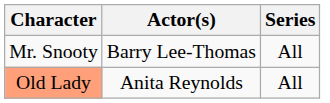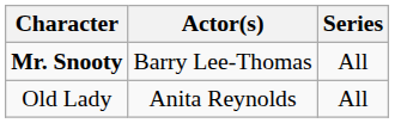row 2 | Character: normal -> bold
row 3 | Character: lightsalmon background -> no background
